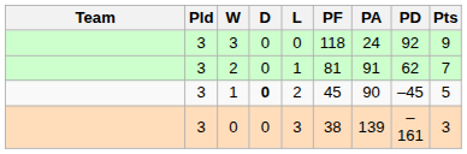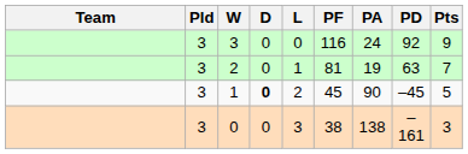row 2 | PF: 118 -> 116
row 3 | PA: 91 -> 19
row 3 | PD: 62 -> 63
row 5 | PA: 139 -> 138
